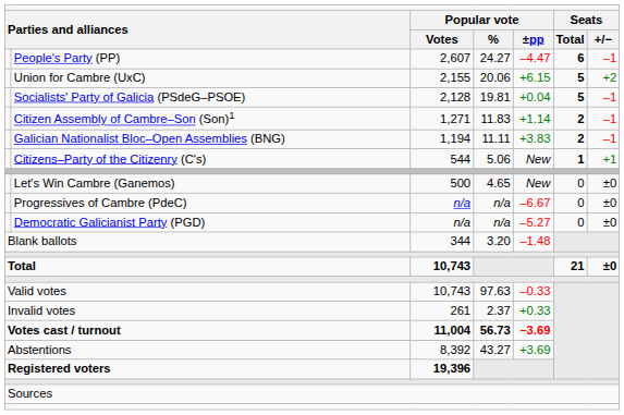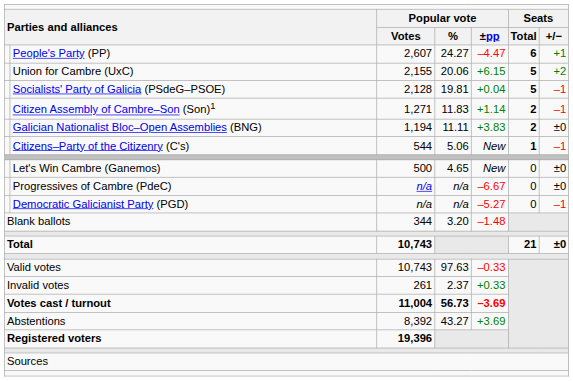People's Party (PP) | column 7: –1 -> +1
Galician Nationalist Bloc–Open Assemblies (BNG) | column 7: –1 -> ±0
Citizens–Party of the Citizenry (C's) | column 7: +1 -> –1
Democratic Galicianist Party (PGD) | column 7: ±0 -> –1
